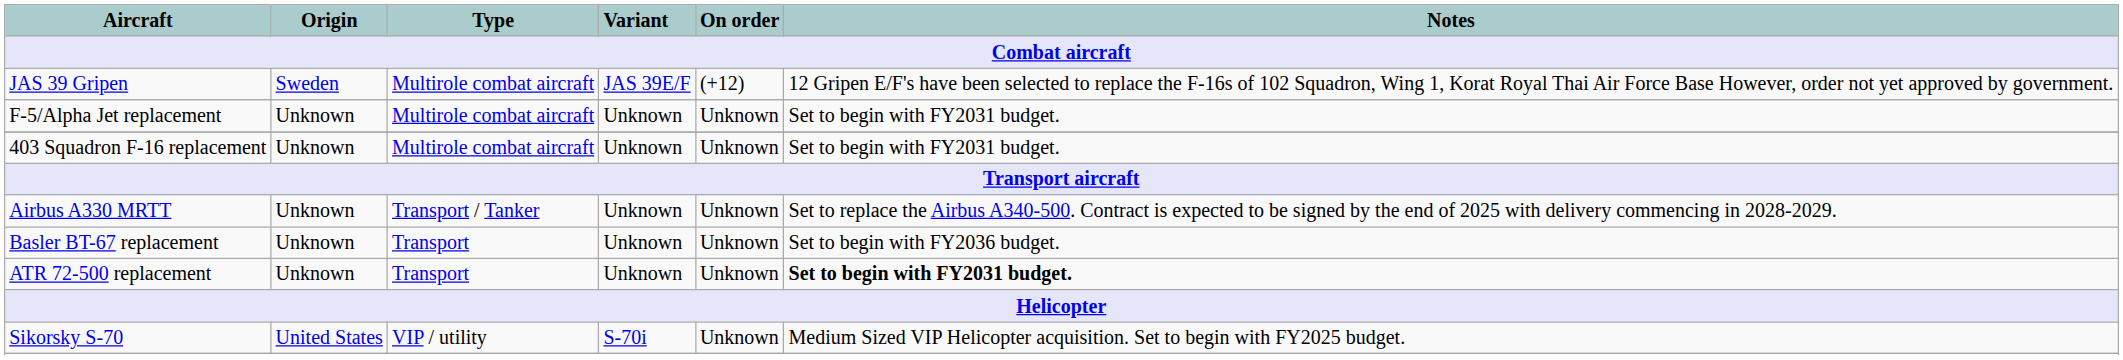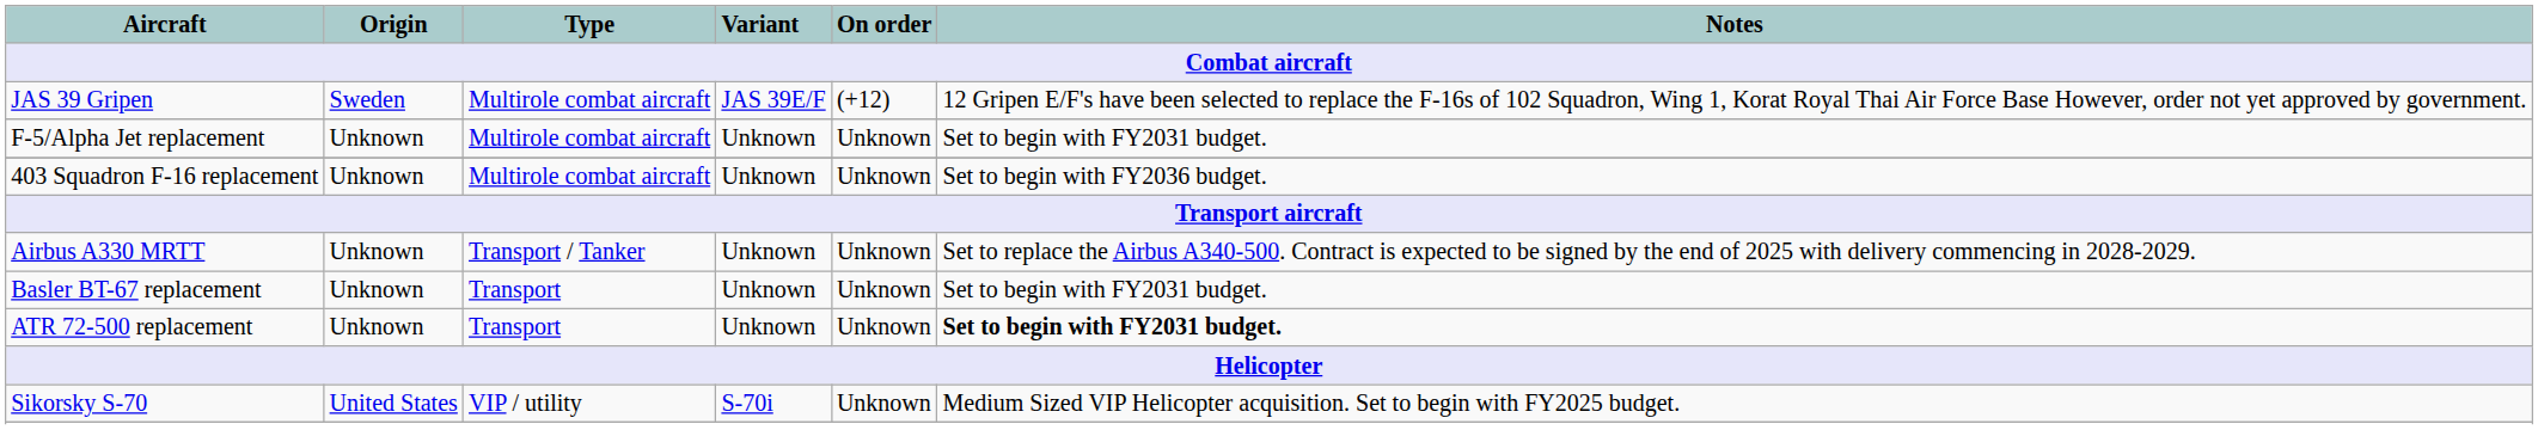403 Squadron F-16 replacement | Notes: Set to begin with FY2031 budget. -> Set to begin with FY2036 budget.
Basler BT-67 replacement | Notes: Set to begin with FY2036 budget. -> Set to begin with FY2031 budget.
